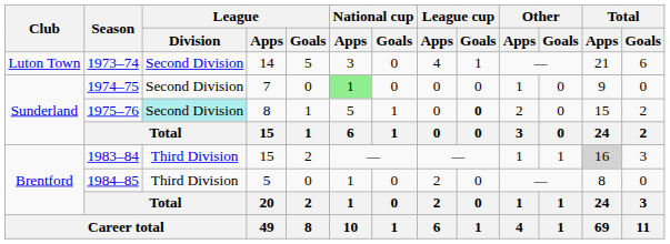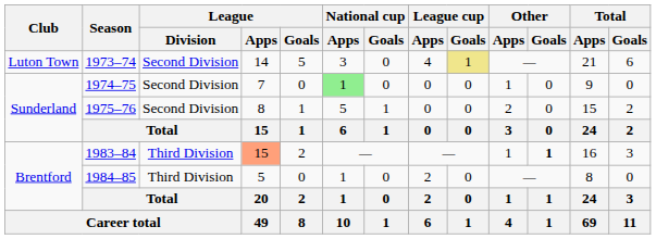1973–74 | League cup / Goals: no background -> khaki background
1975–76 | League / Division: paleturquoise background -> no background
1975–76 | League cup / Goals: bold -> normal
1983–84 | League / Apps: no background -> lightsalmon background
1983–84 | Other / Goals: normal -> bold
1983–84 | Total / Apps: lightgrey background -> no background
